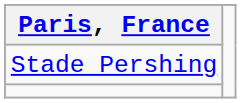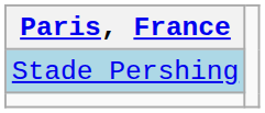Stade Pershing | Paris, France: no background -> lightblue background
